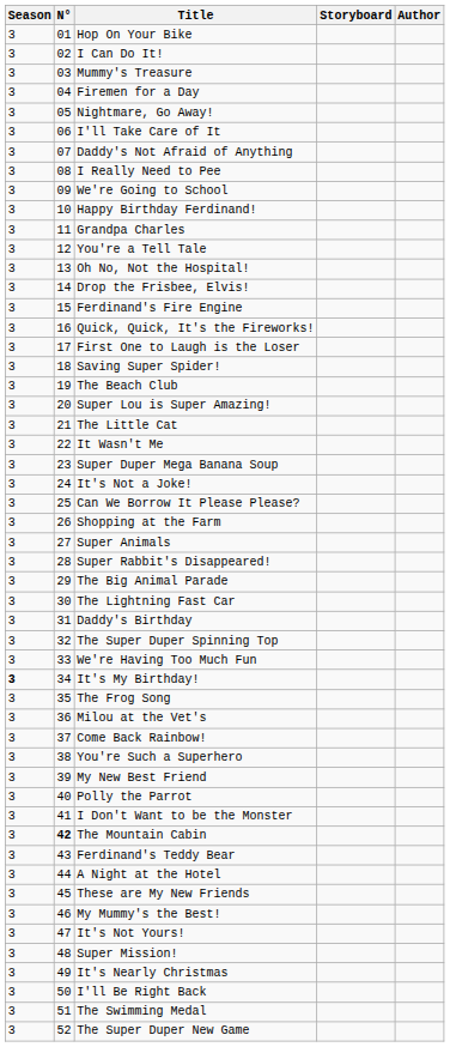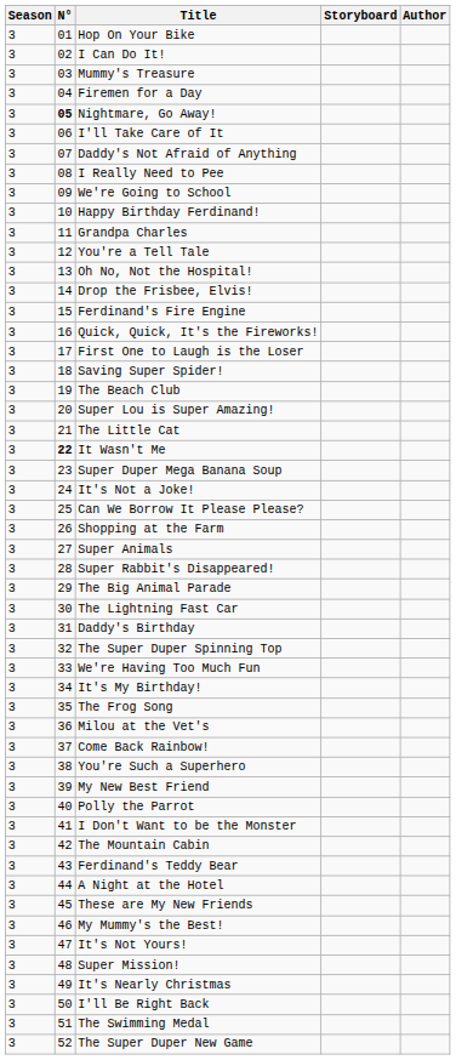Nightmare, Go Away! | N°: normal -> bold
It Wasn't Me | N°: normal -> bold
It's My Birthday! | Season: bold -> normal
The Mountain Cabin | N°: bold -> normal
